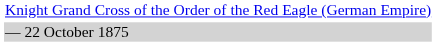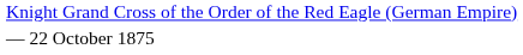— 22 October 1875 | column 1: lightgrey background -> no background
